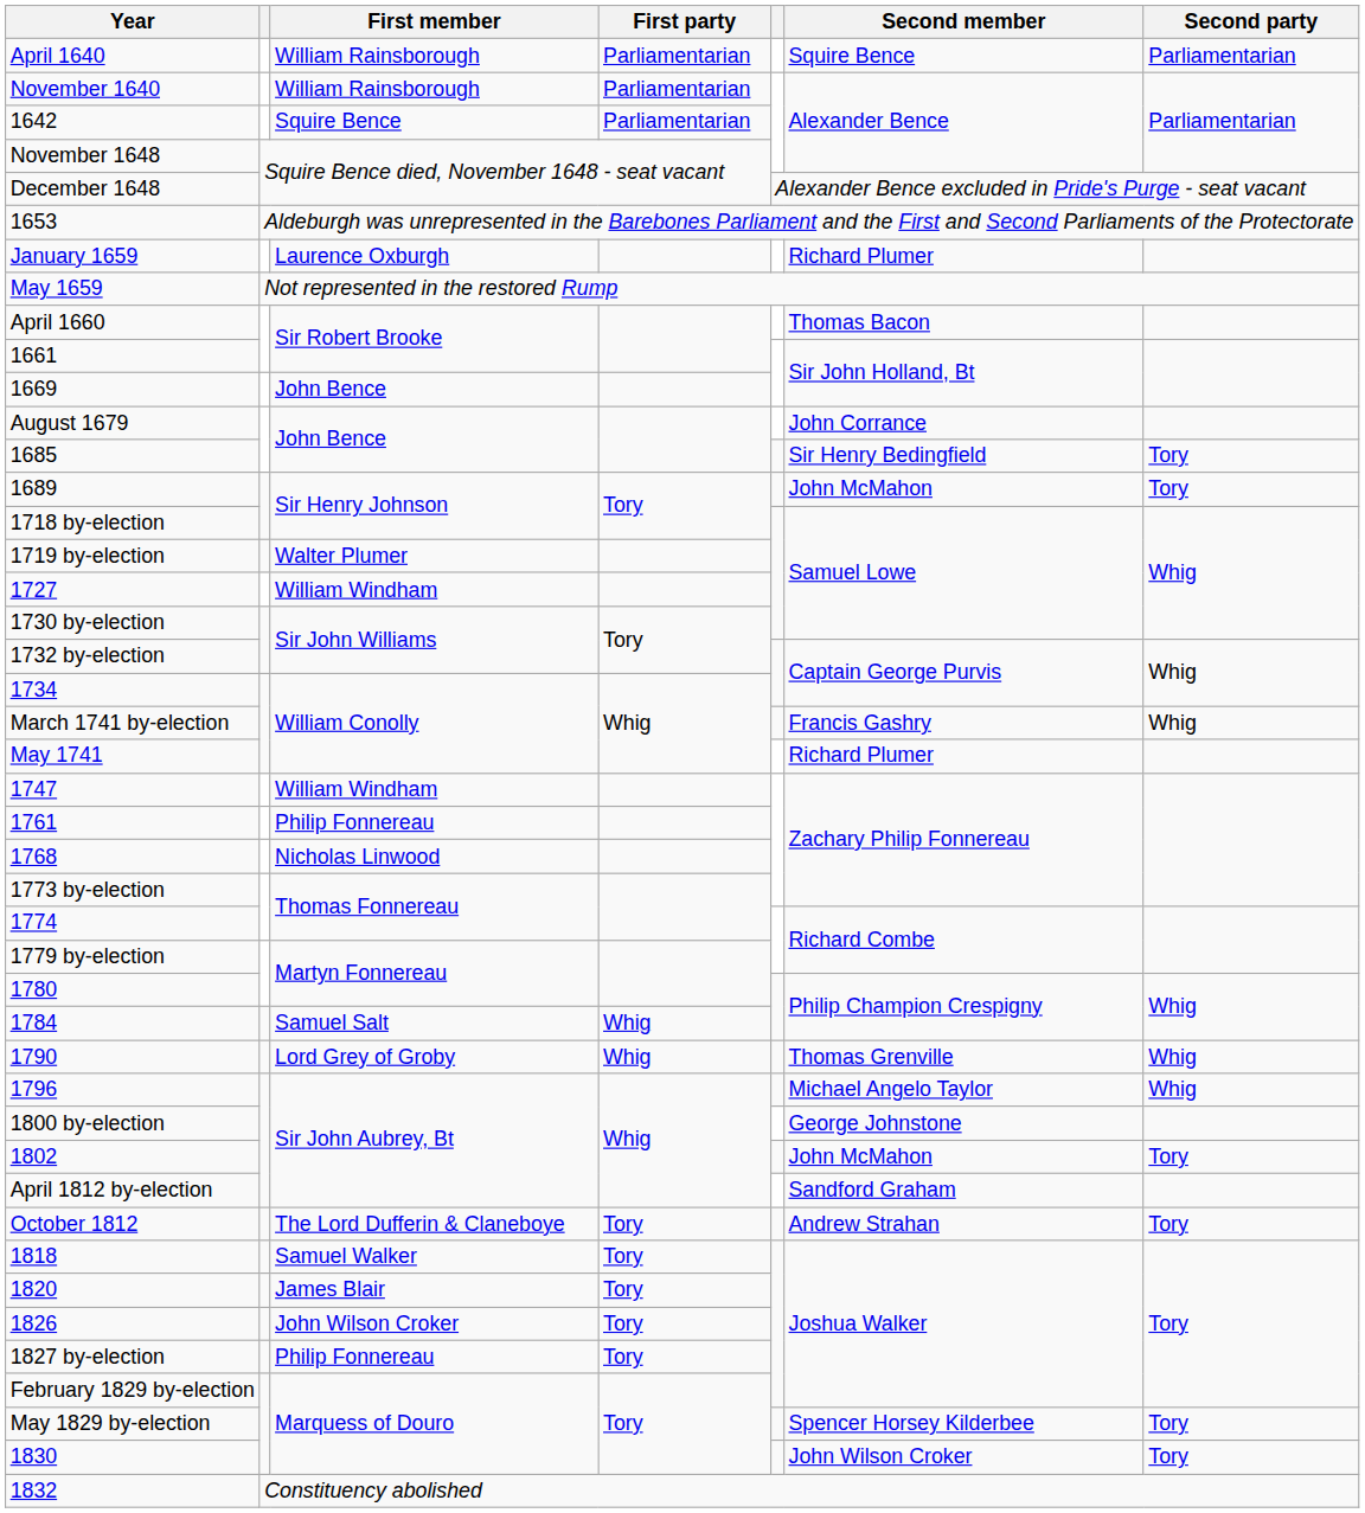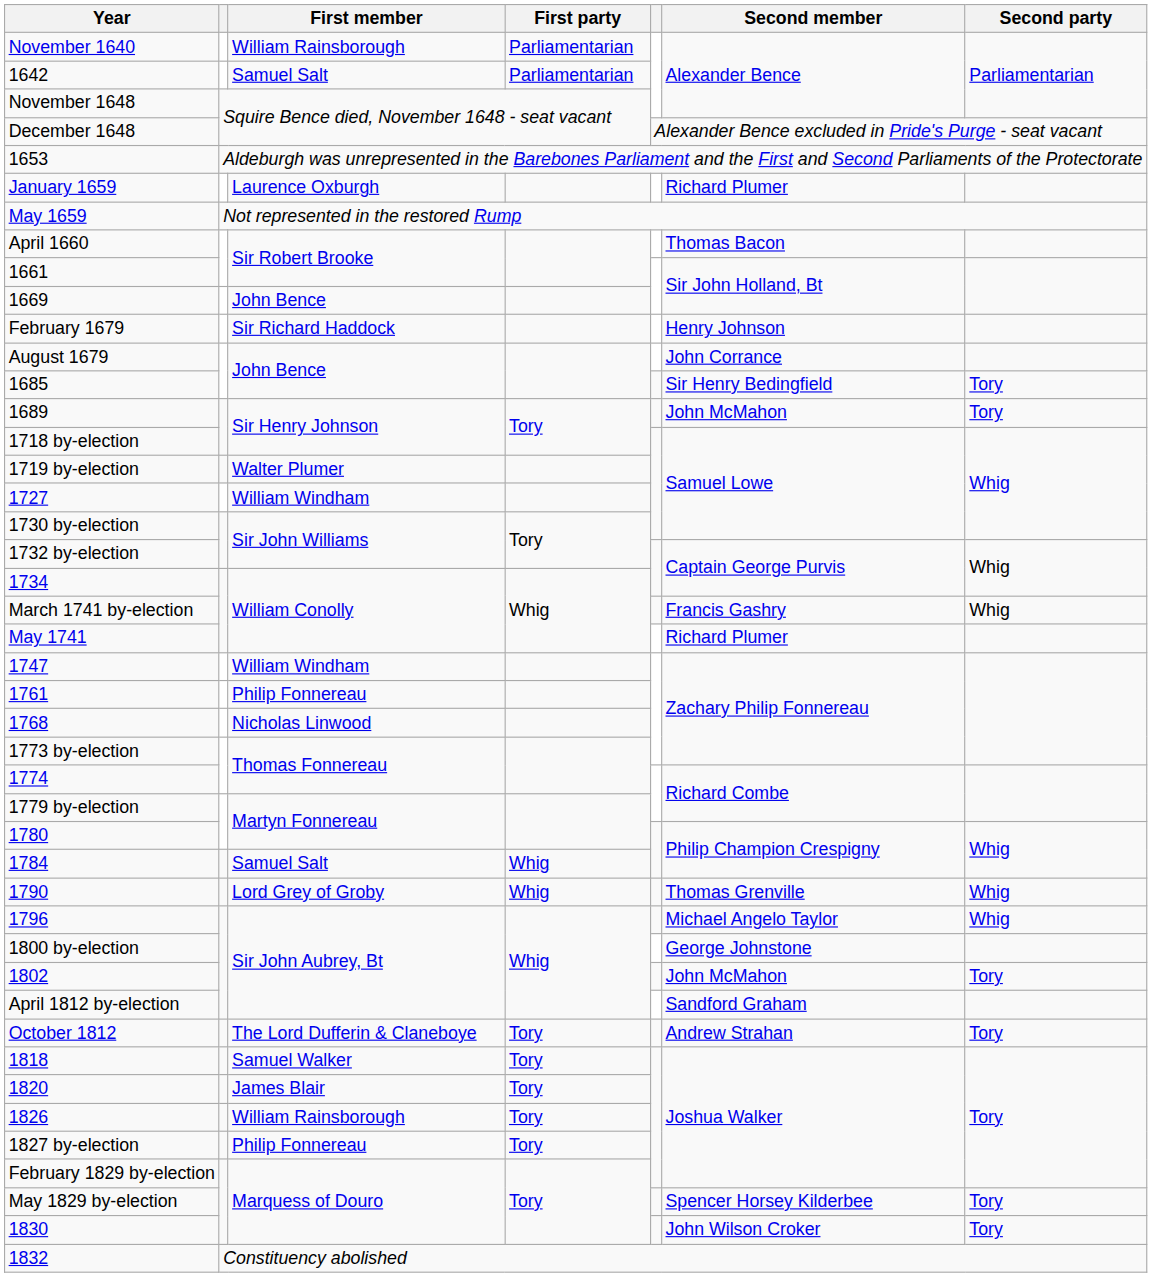- row: April 1640 | William Rainsborough | Parliamentarian | Squire Bence | Parliamentarian
1642 | First member: Squire Bence -> Samuel Salt
+ row: February 1679 | Sir Richard Haddock | Henry Johnson
1826 | First member: John Wilson Croker -> William Rainsborough
